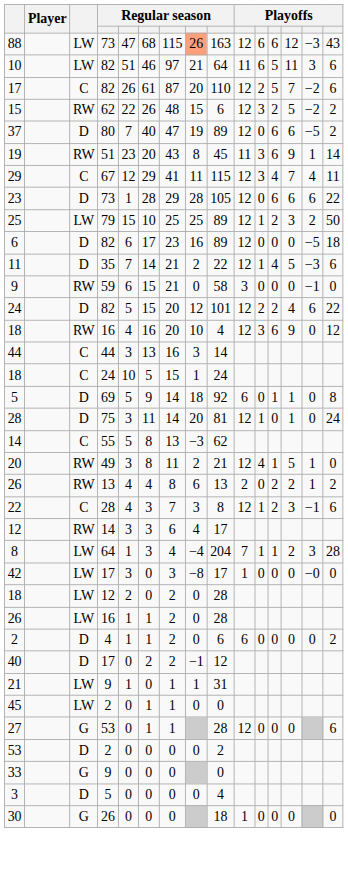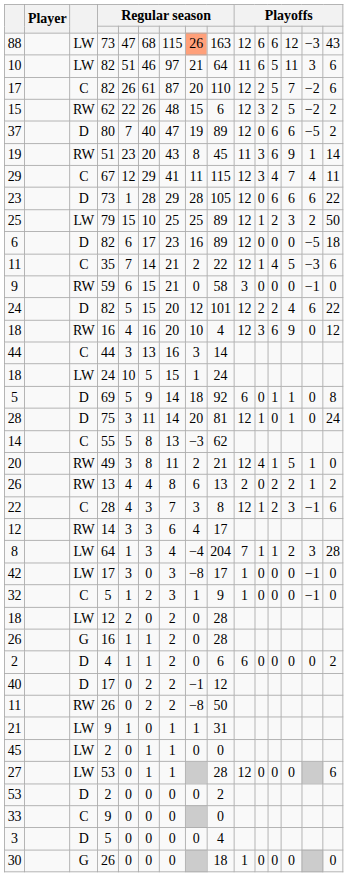11 / 35 | column 3: D -> C
18 / 24 | column 3: C -> LW
42 | column 14: −0 -> −1
+ row: 32 | C | 5 | 1 | 2 | 3 | 1 | 9 | 1 | 0 | 0 | 0 | −1 | 0
26 / 16 | column 3: LW -> G
+ row: 11 | RW | 26 | 0 | 2 | 2 | −8 | 50
27 | column 3: G -> LW
33 | column 3: G -> C
